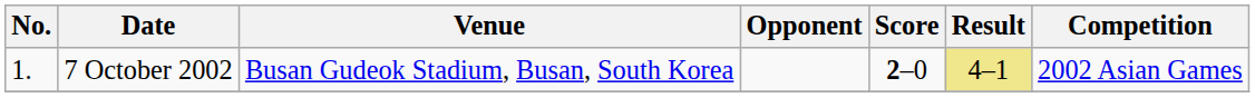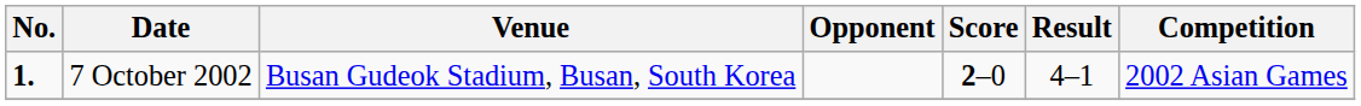7 October 2002 | No.: normal -> bold
7 October 2002 | Result: khaki background -> no background
